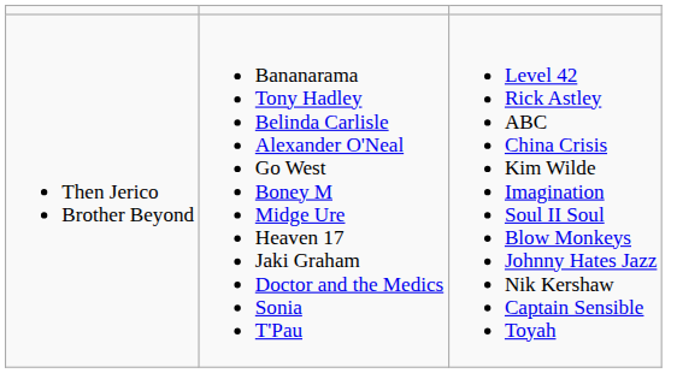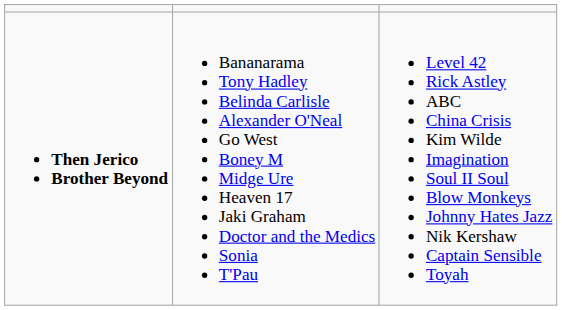Then Jerico Brother Beyond | column 1: normal -> bold
